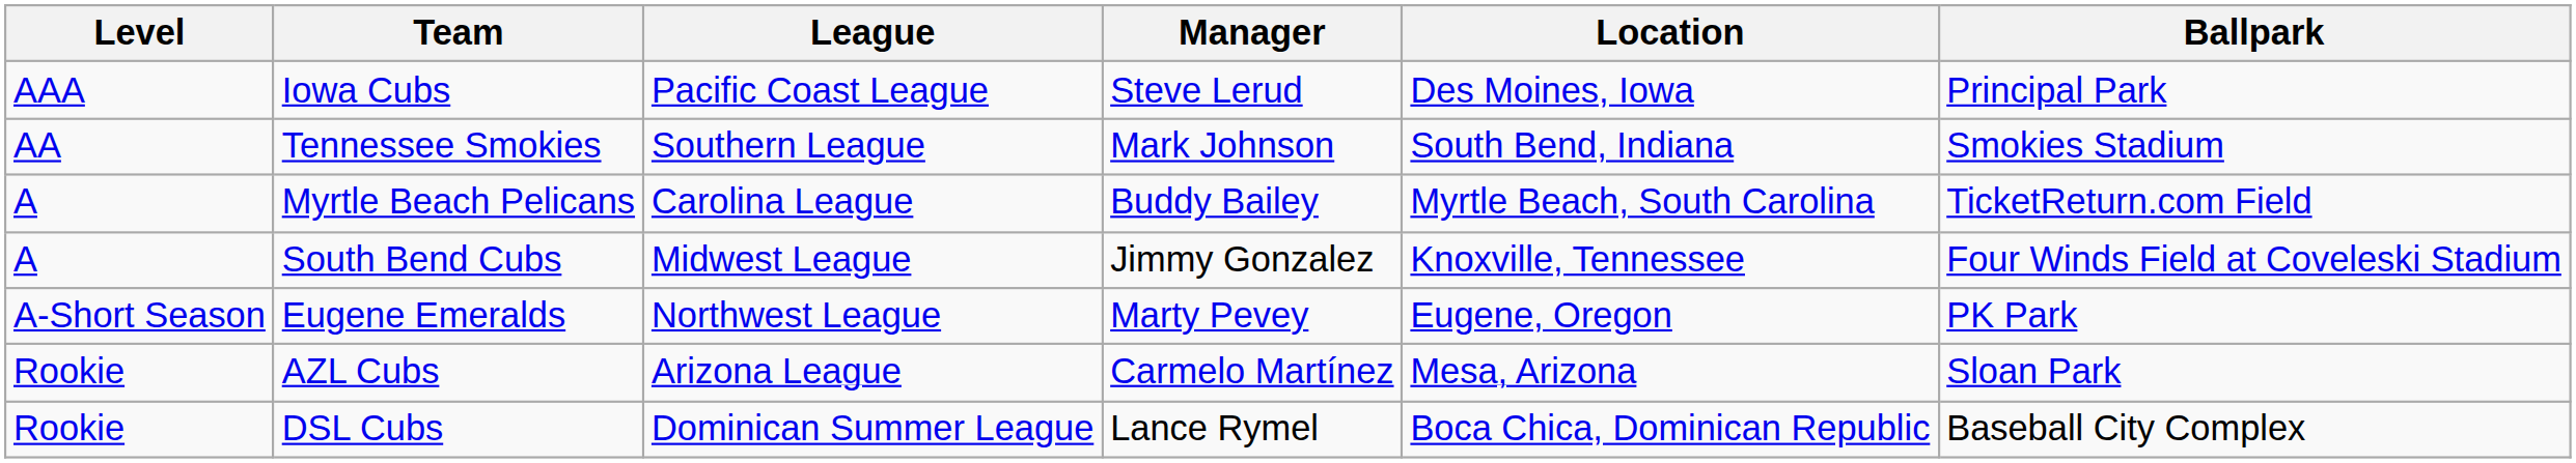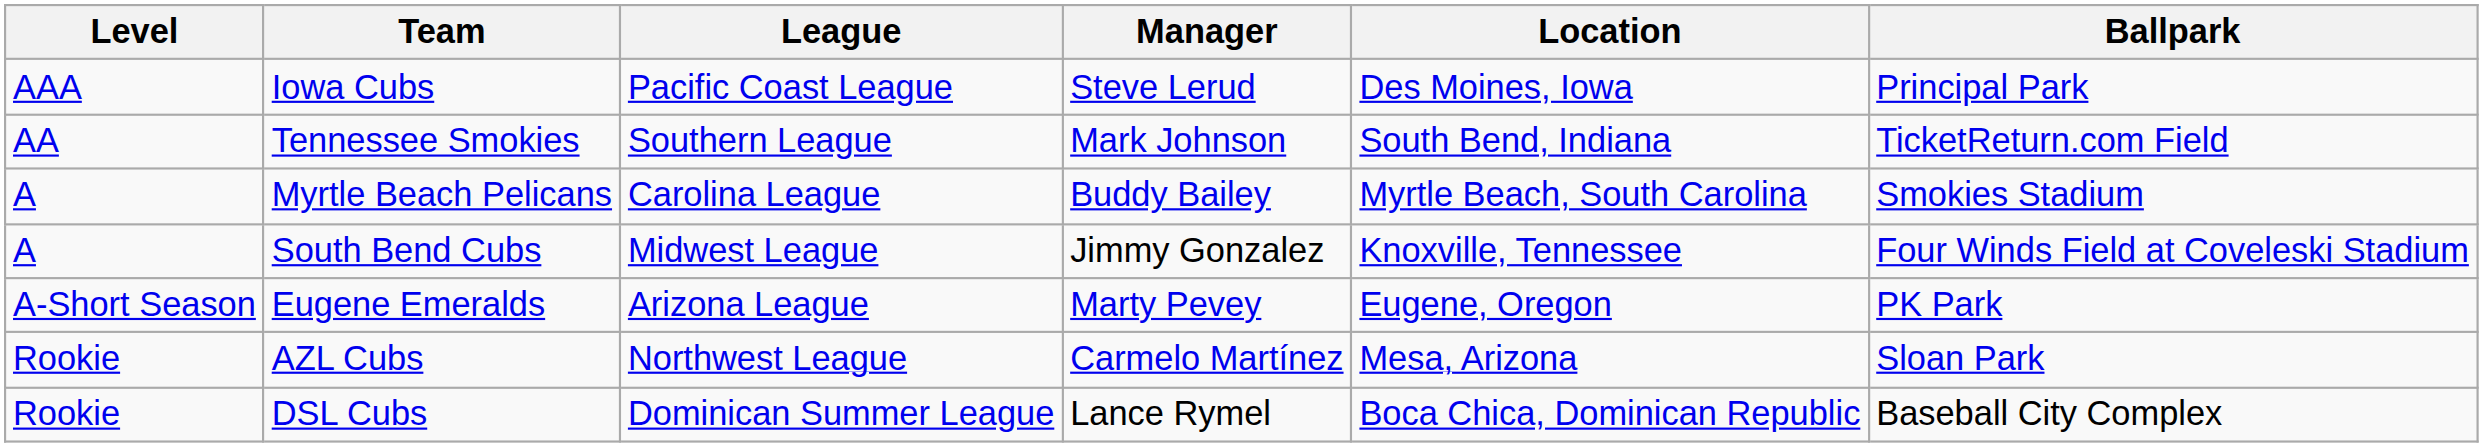Tennessee Smokies | Ballpark: Smokies Stadium -> TicketReturn.com Field
Myrtle Beach Pelicans | Ballpark: TicketReturn.com Field -> Smokies Stadium
Eugene Emeralds | League: Northwest League -> Arizona League
AZL Cubs | League: Arizona League -> Northwest League
